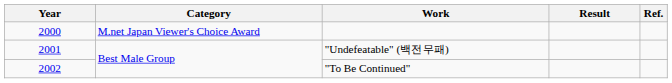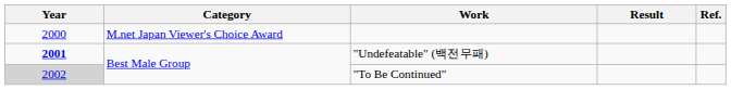"Undefeatable" (백전무패) | Year: normal -> bold
"To Be Continued" | Year: no background -> lightgrey background
